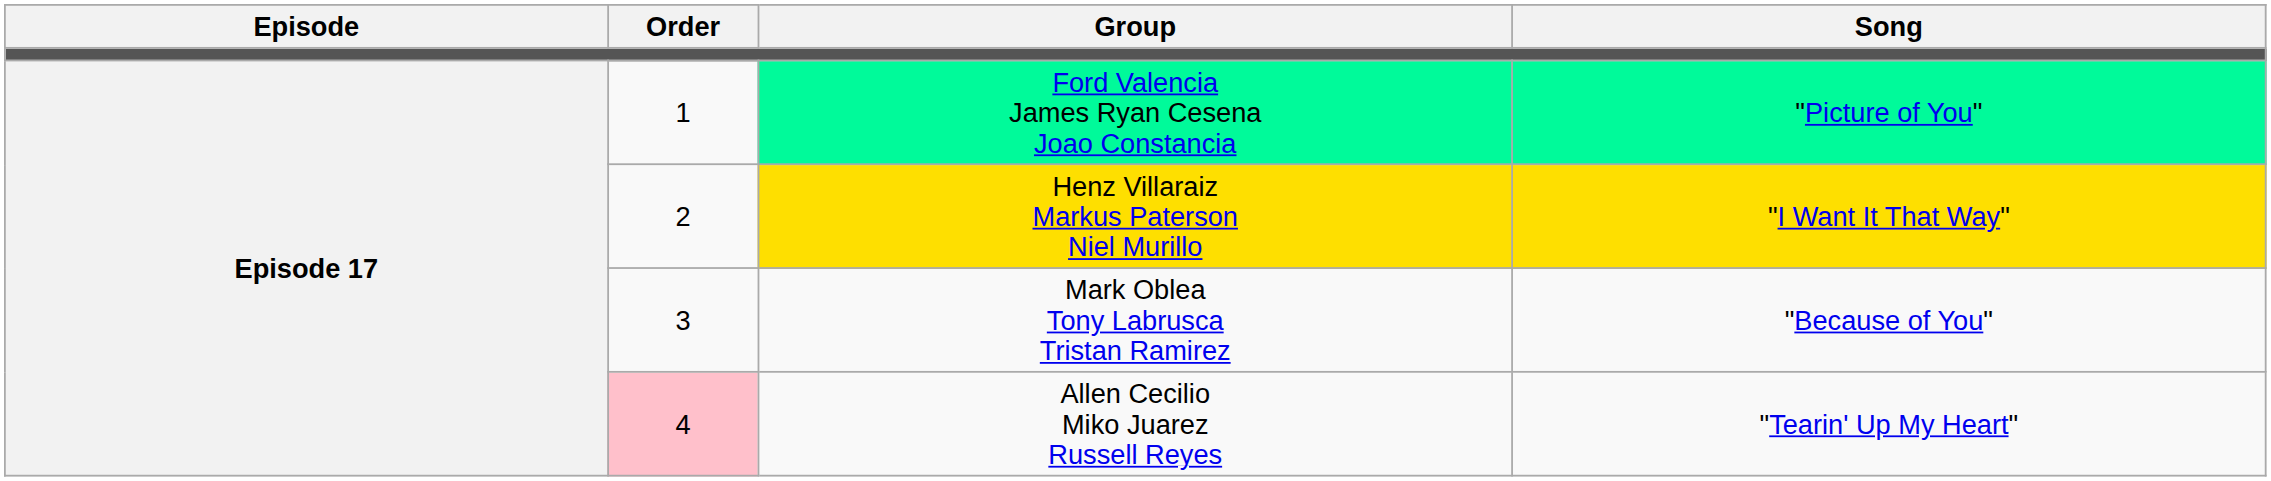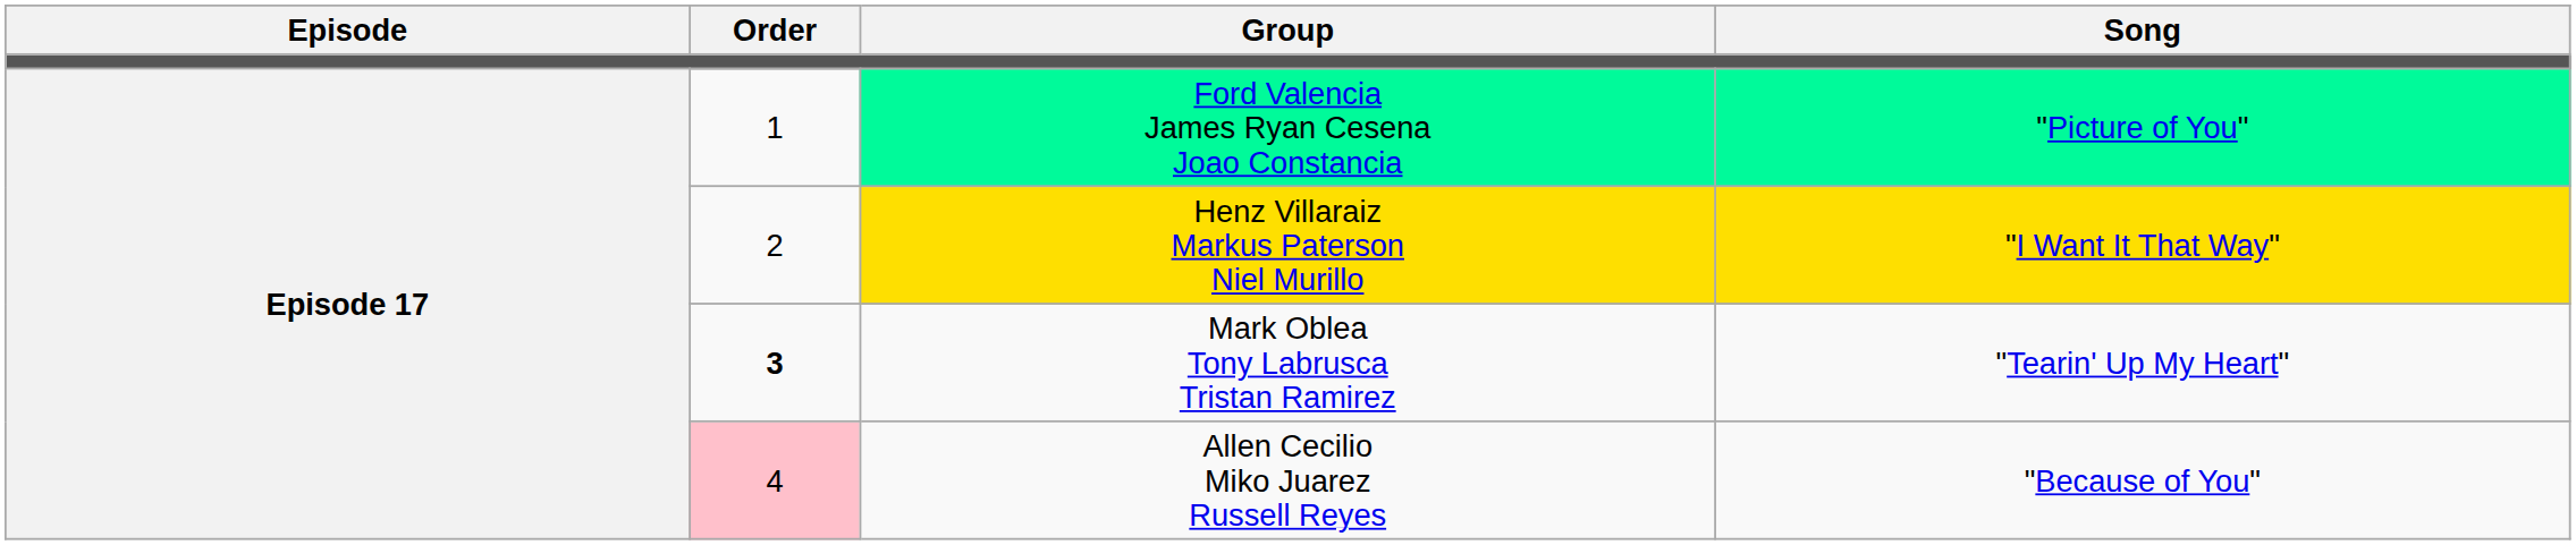Mark Oblea Tony Labrusca Tristan Ramirez | Order: normal -> bold
Mark Oblea Tony Labrusca Tristan Ramirez | Song: "Because of You" -> "Tearin' Up My Heart"
Allen Cecilio Miko Juarez Russell Reyes | Song: "Tearin' Up My Heart" -> "Because of You"
